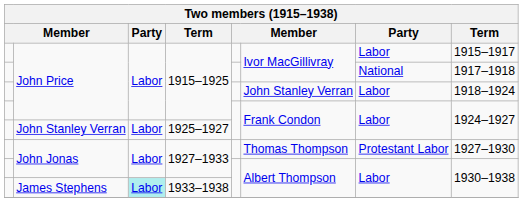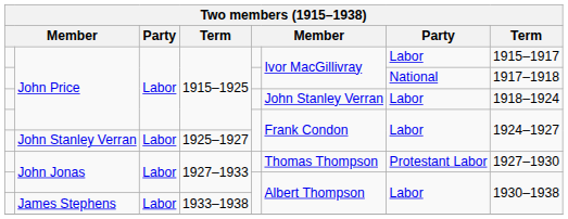James Stephens | column 3: paleturquoise background -> no background
